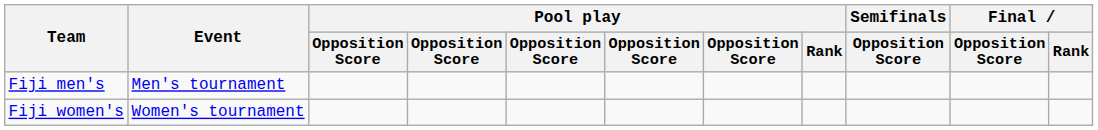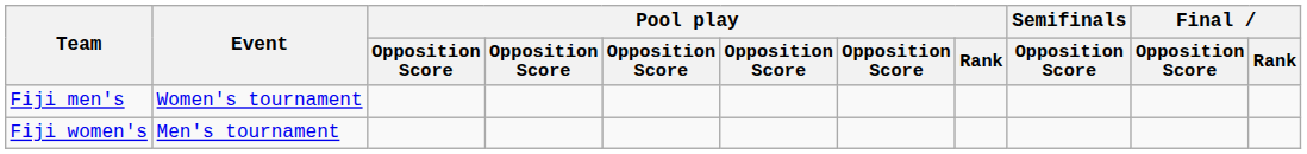Fiji men's | Event: Men's tournament -> Women's tournament
Fiji women's | Event: Women's tournament -> Men's tournament
